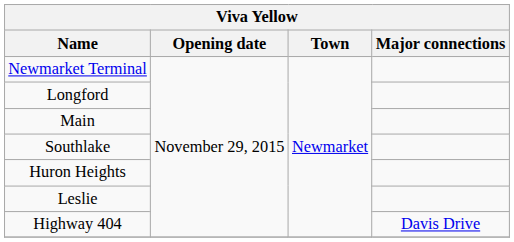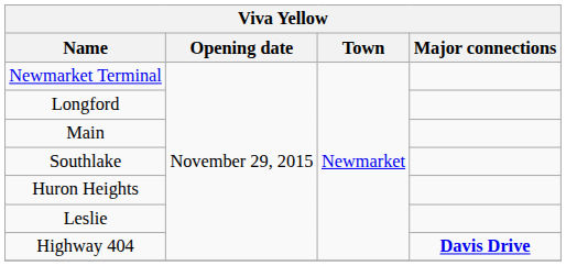Highway 404 | Major connections: normal -> bold
